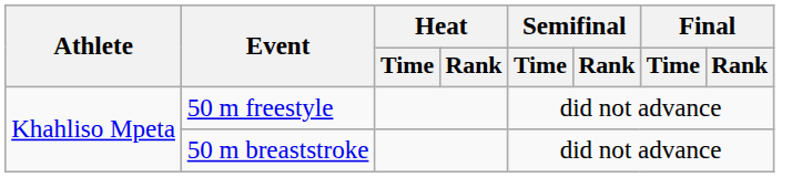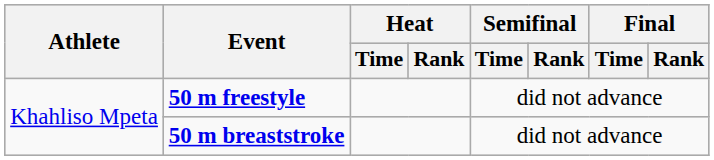50 m freestyle | Event: normal -> bold
50 m breaststroke | Event: normal -> bold
